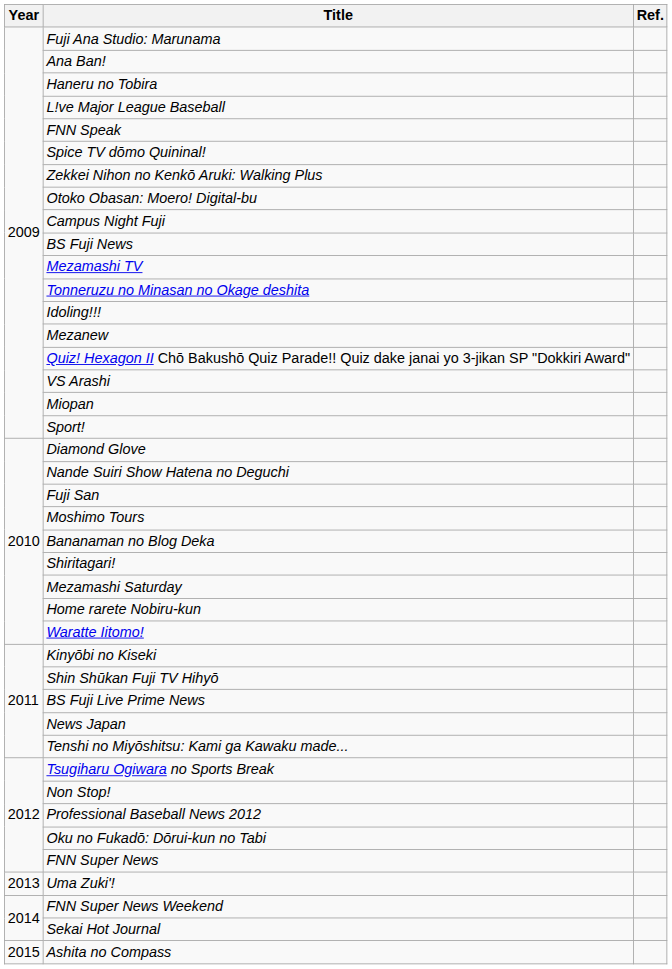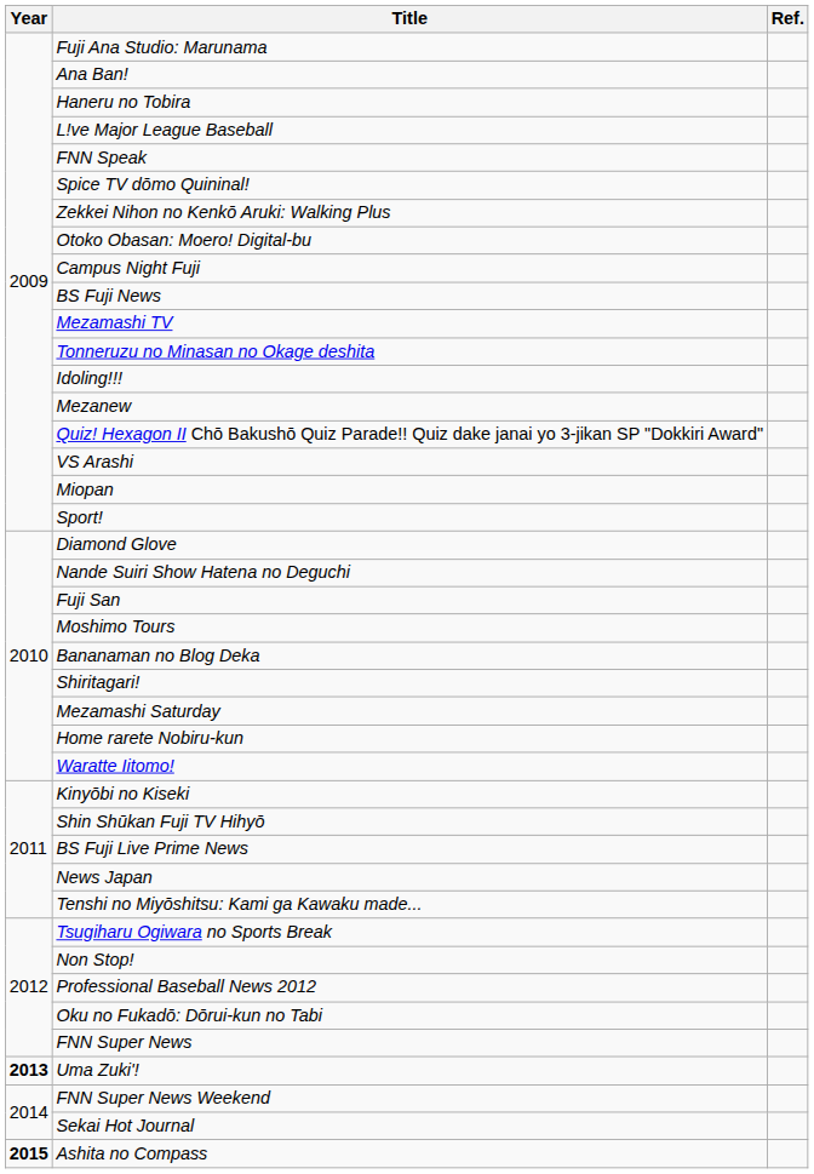Uma Zuki'! | Year: normal -> bold
Ashita no Compass | Year: normal -> bold
